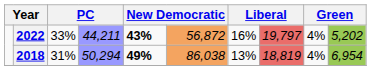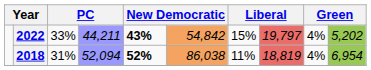2022 | column 6: 56,872 -> 54,842
2022 | column 7: 16% -> 15%
2018 | column 4: 50,294 -> 52,094
2018 | column 5: 49% -> 52%
2018 | column 7: 13% -> 11%
